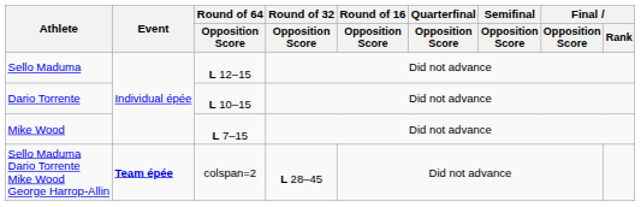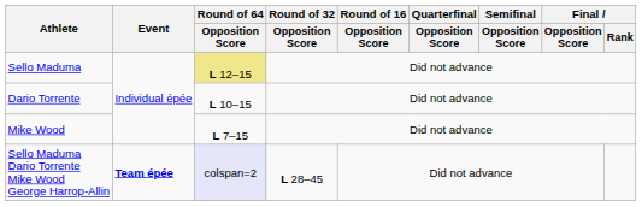Sello Maduma | Round of 64 / Opposition Score: no background -> khaki background
Sello Maduma Dario Torrente Mike Wood George Harrop-Allin | Round of 64 / Opposition Score: no background -> lavender background
